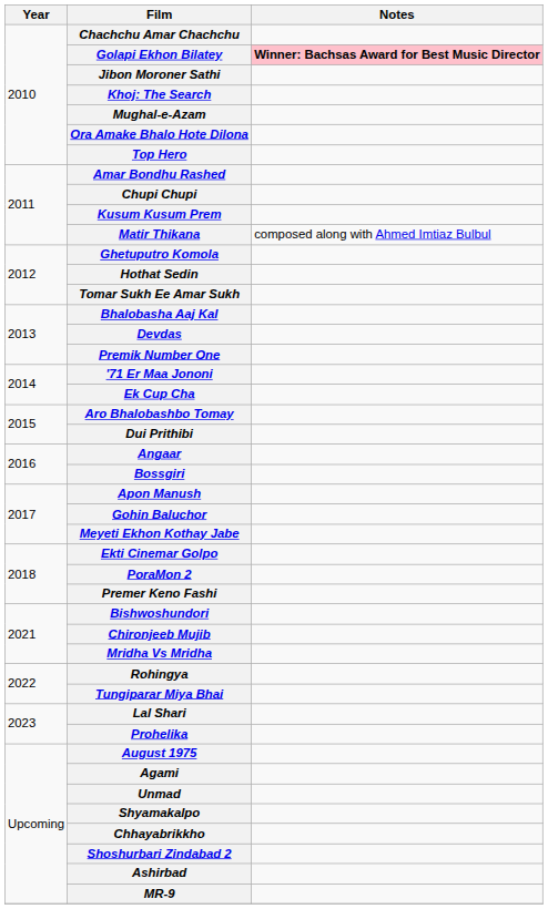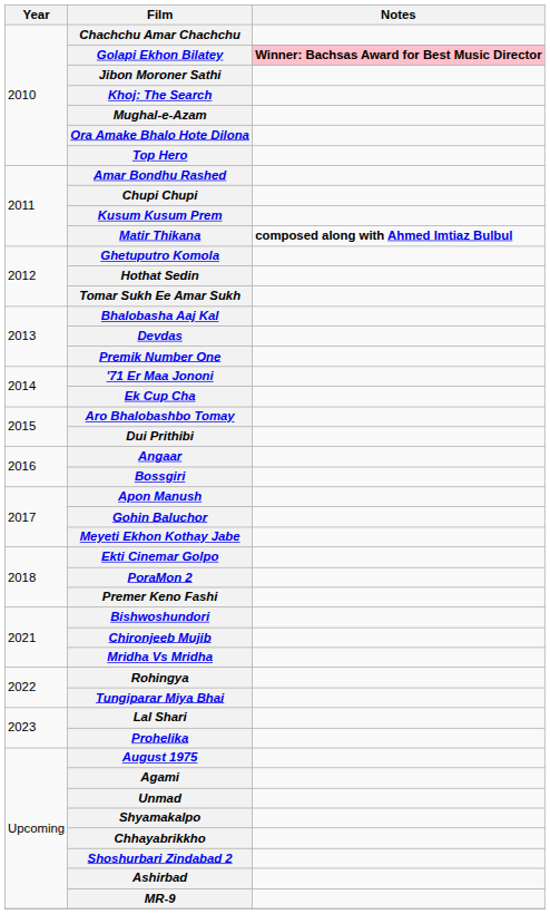Matir Thikana | Notes: normal -> bold
